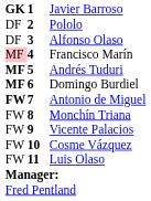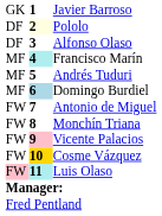Javier Barroso | column 1: bold -> normal
Pololo | column 2: no background -> lightyellow background
Francisco Marín | column 1: pink background -> no background
Francisco Marín | column 2: no background -> paleturquoise background
Andrés Tuduri | column 1: bold -> normal
Domingo Burdiel | column 1: bold -> normal
Domingo Burdiel | column 2: no background -> lightblue background
Antonio de Miguel | column 1: bold -> normal
Vicente Palacios | column 2: no background -> pink background
Cosme Vázquez | column 2: no background -> gold background
Luis Olaso | column 1: no background -> pink background
Luis Olaso | column 2: no background -> paleturquoise background
